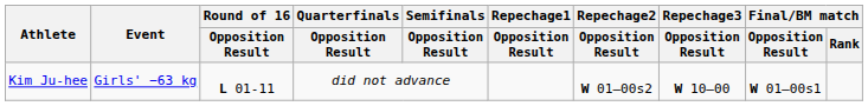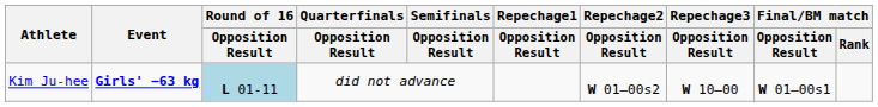Kim Ju-hee | Event: normal -> bold
Kim Ju-hee | Round of 16 / Opposition Result: no background -> lightblue background
